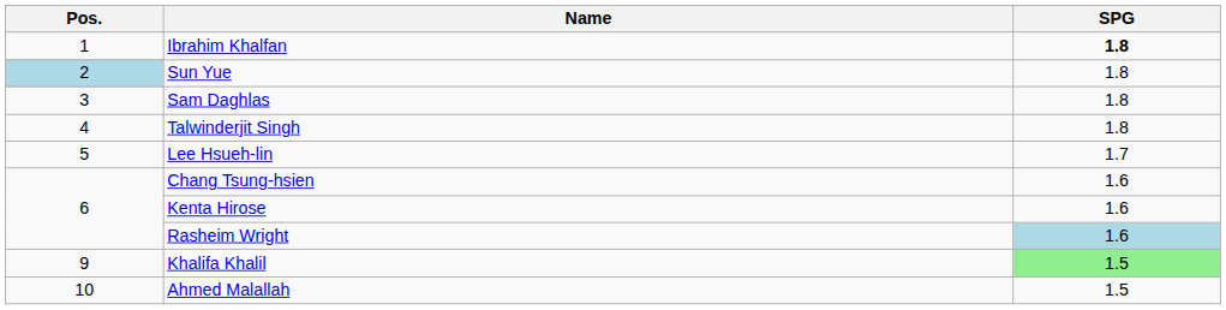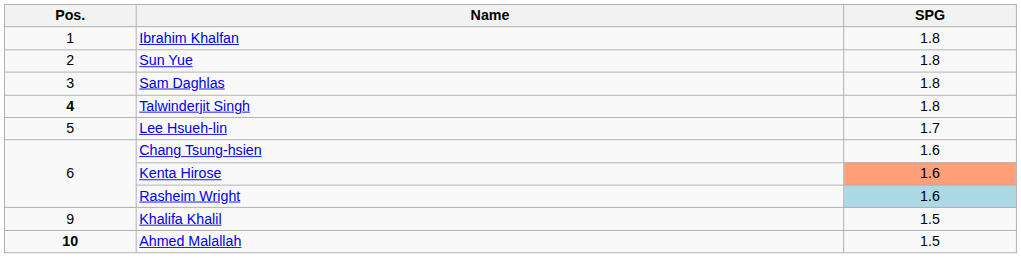Ibrahim Khalfan | SPG: bold -> normal
Sun Yue | Pos.: lightblue background -> no background
Talwinderjit Singh | Pos.: normal -> bold
Kenta Hirose | SPG: no background -> lightsalmon background
Khalifa Khalil | SPG: lightgreen background -> no background
Ahmed Malallah | Pos.: normal -> bold
